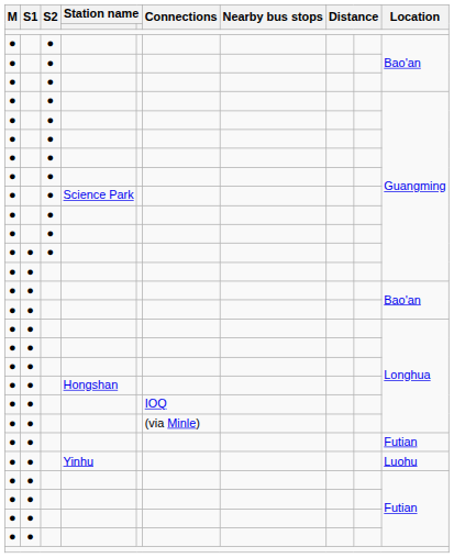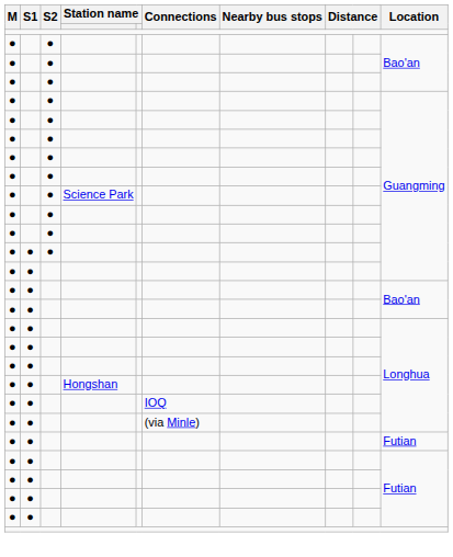- row: ● | ● | Yinhu | Luohu
